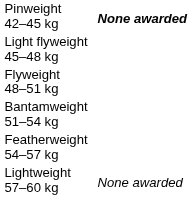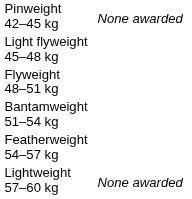Pinweight 42–45 kg / None awarded | column 2: bold -> normal
